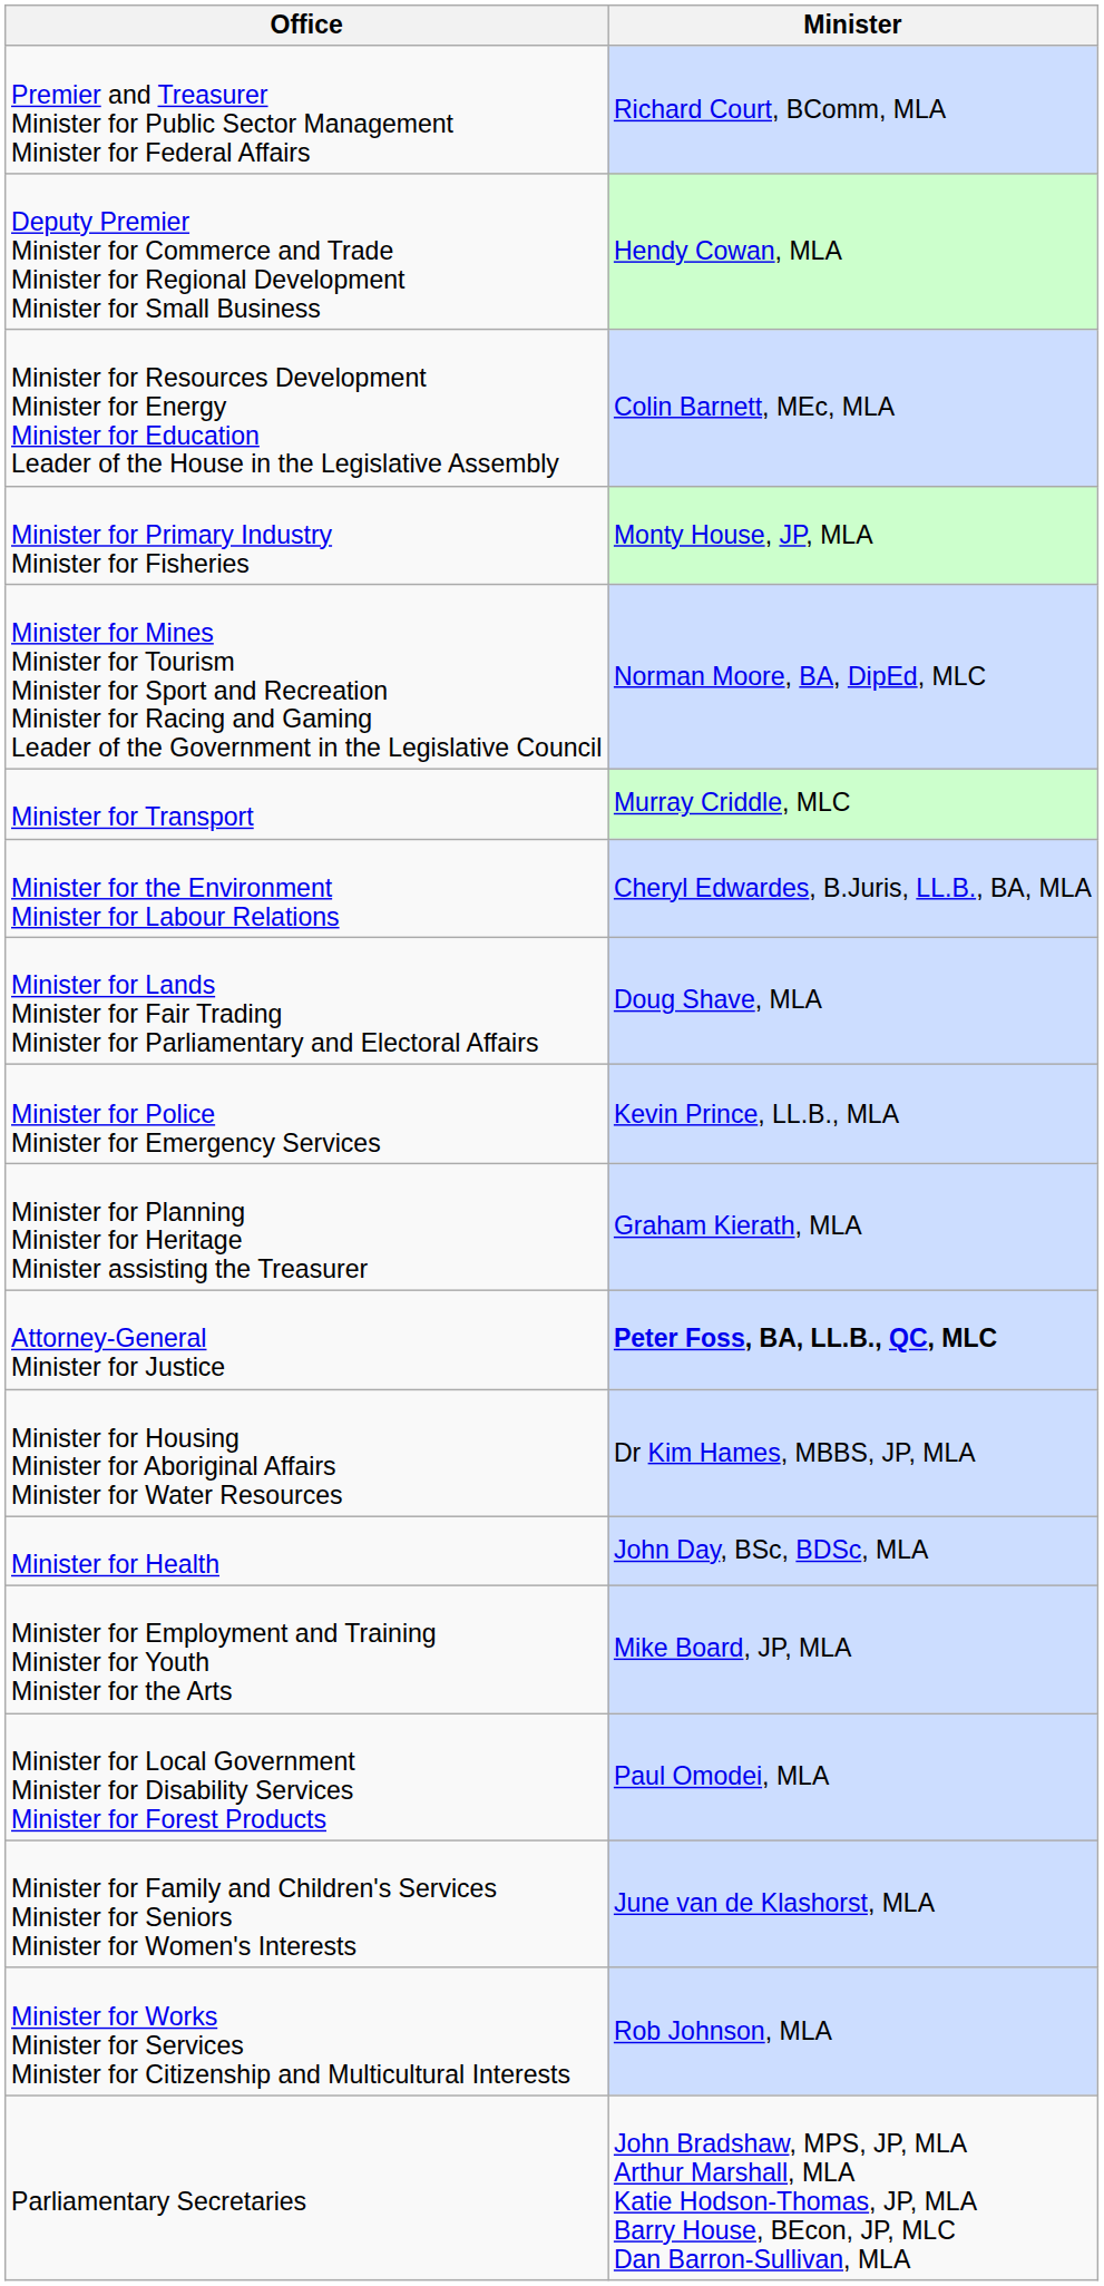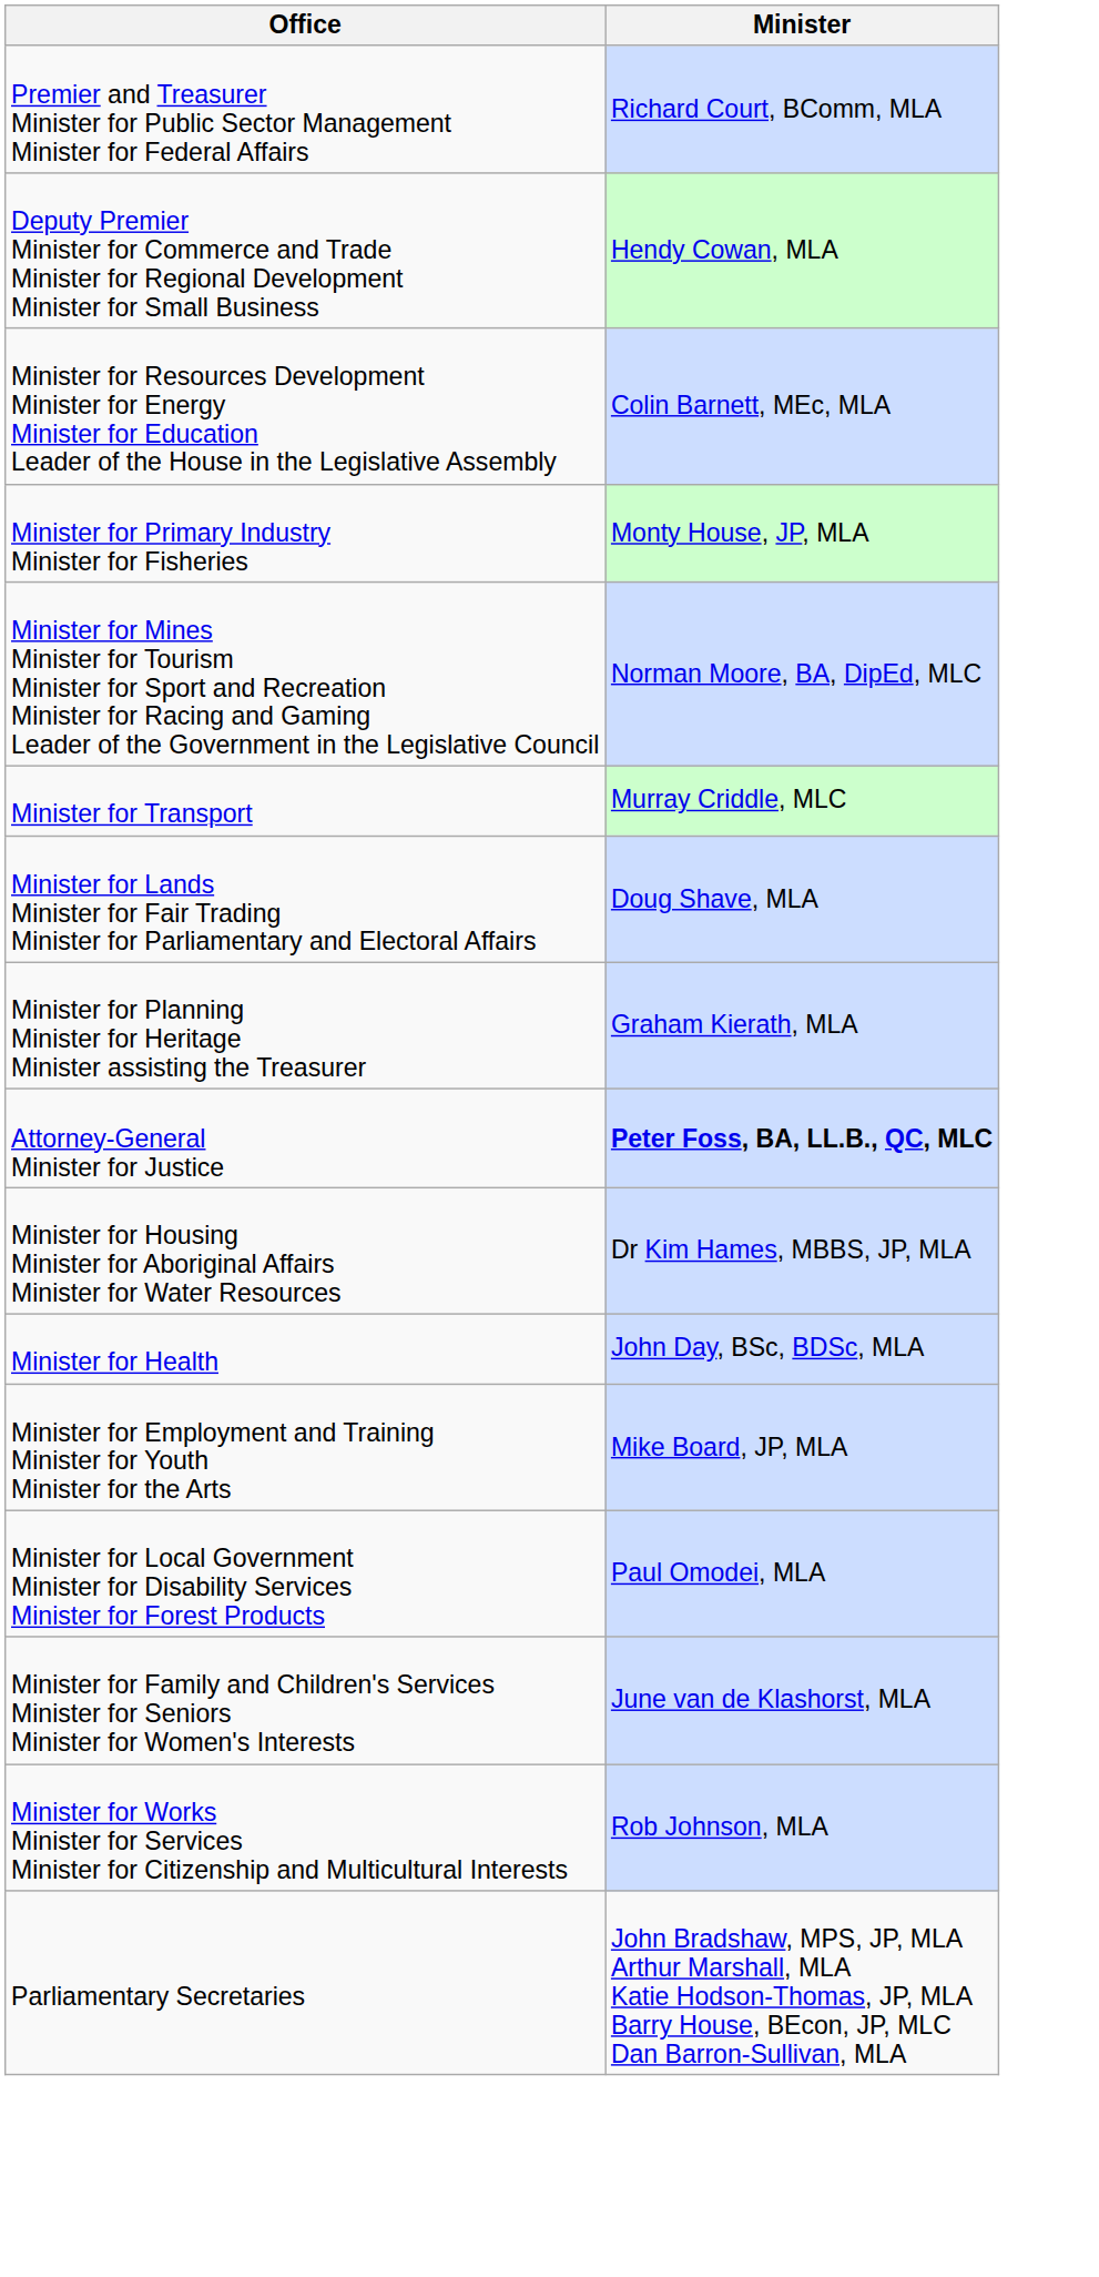- row: Minister for the Environment Minister for Labour Relations | Cheryl Edwardes, B.Juris, LL.B., BA, MLA
- row: Minister for Police Minister for Emergency Services | Kevin Prince, LL.B., MLA
